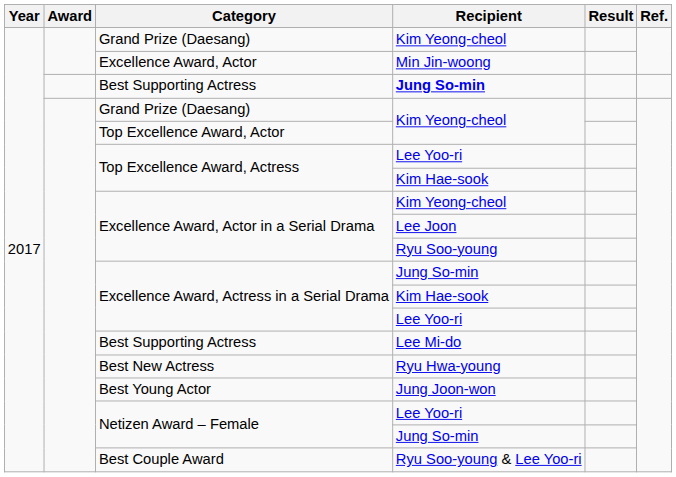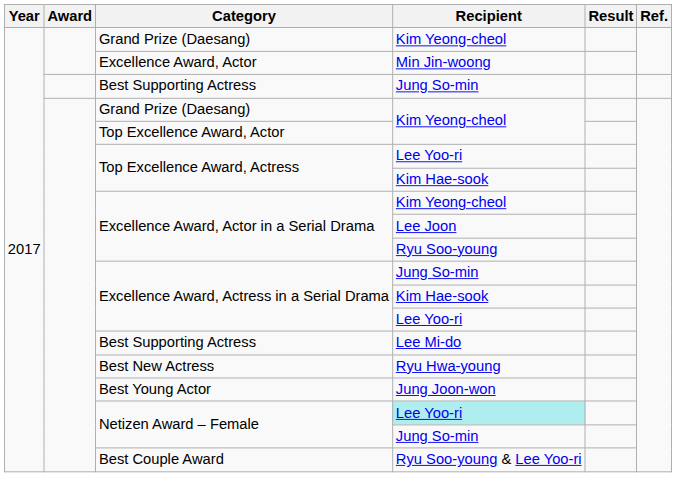Best Supporting Actress / Jung So-min | Recipient: bold -> normal
Netizen Award – Female / Lee Yoo-ri | Recipient: no background -> paleturquoise background
